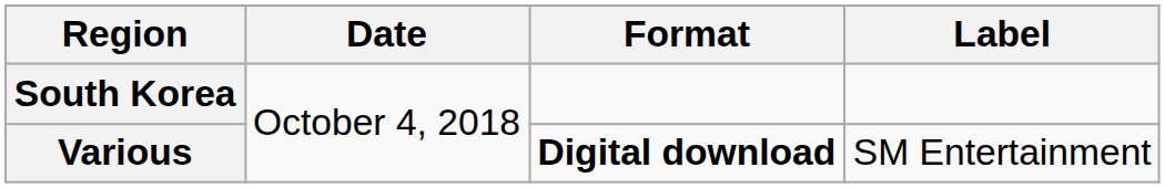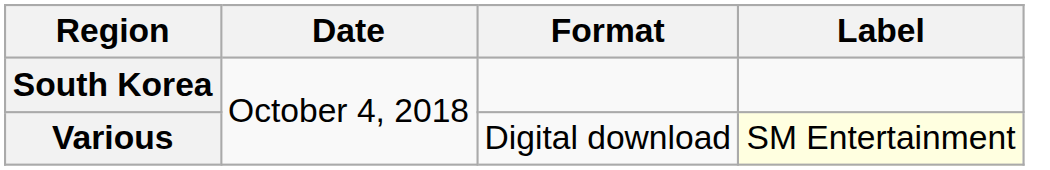Various | Format: bold -> normal
Various | Label: no background -> lightyellow background
